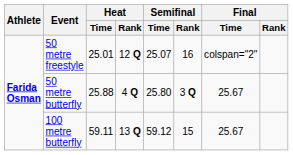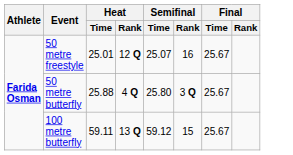50 metre freestyle | Final / Time: colspan="2" -> 25.67
